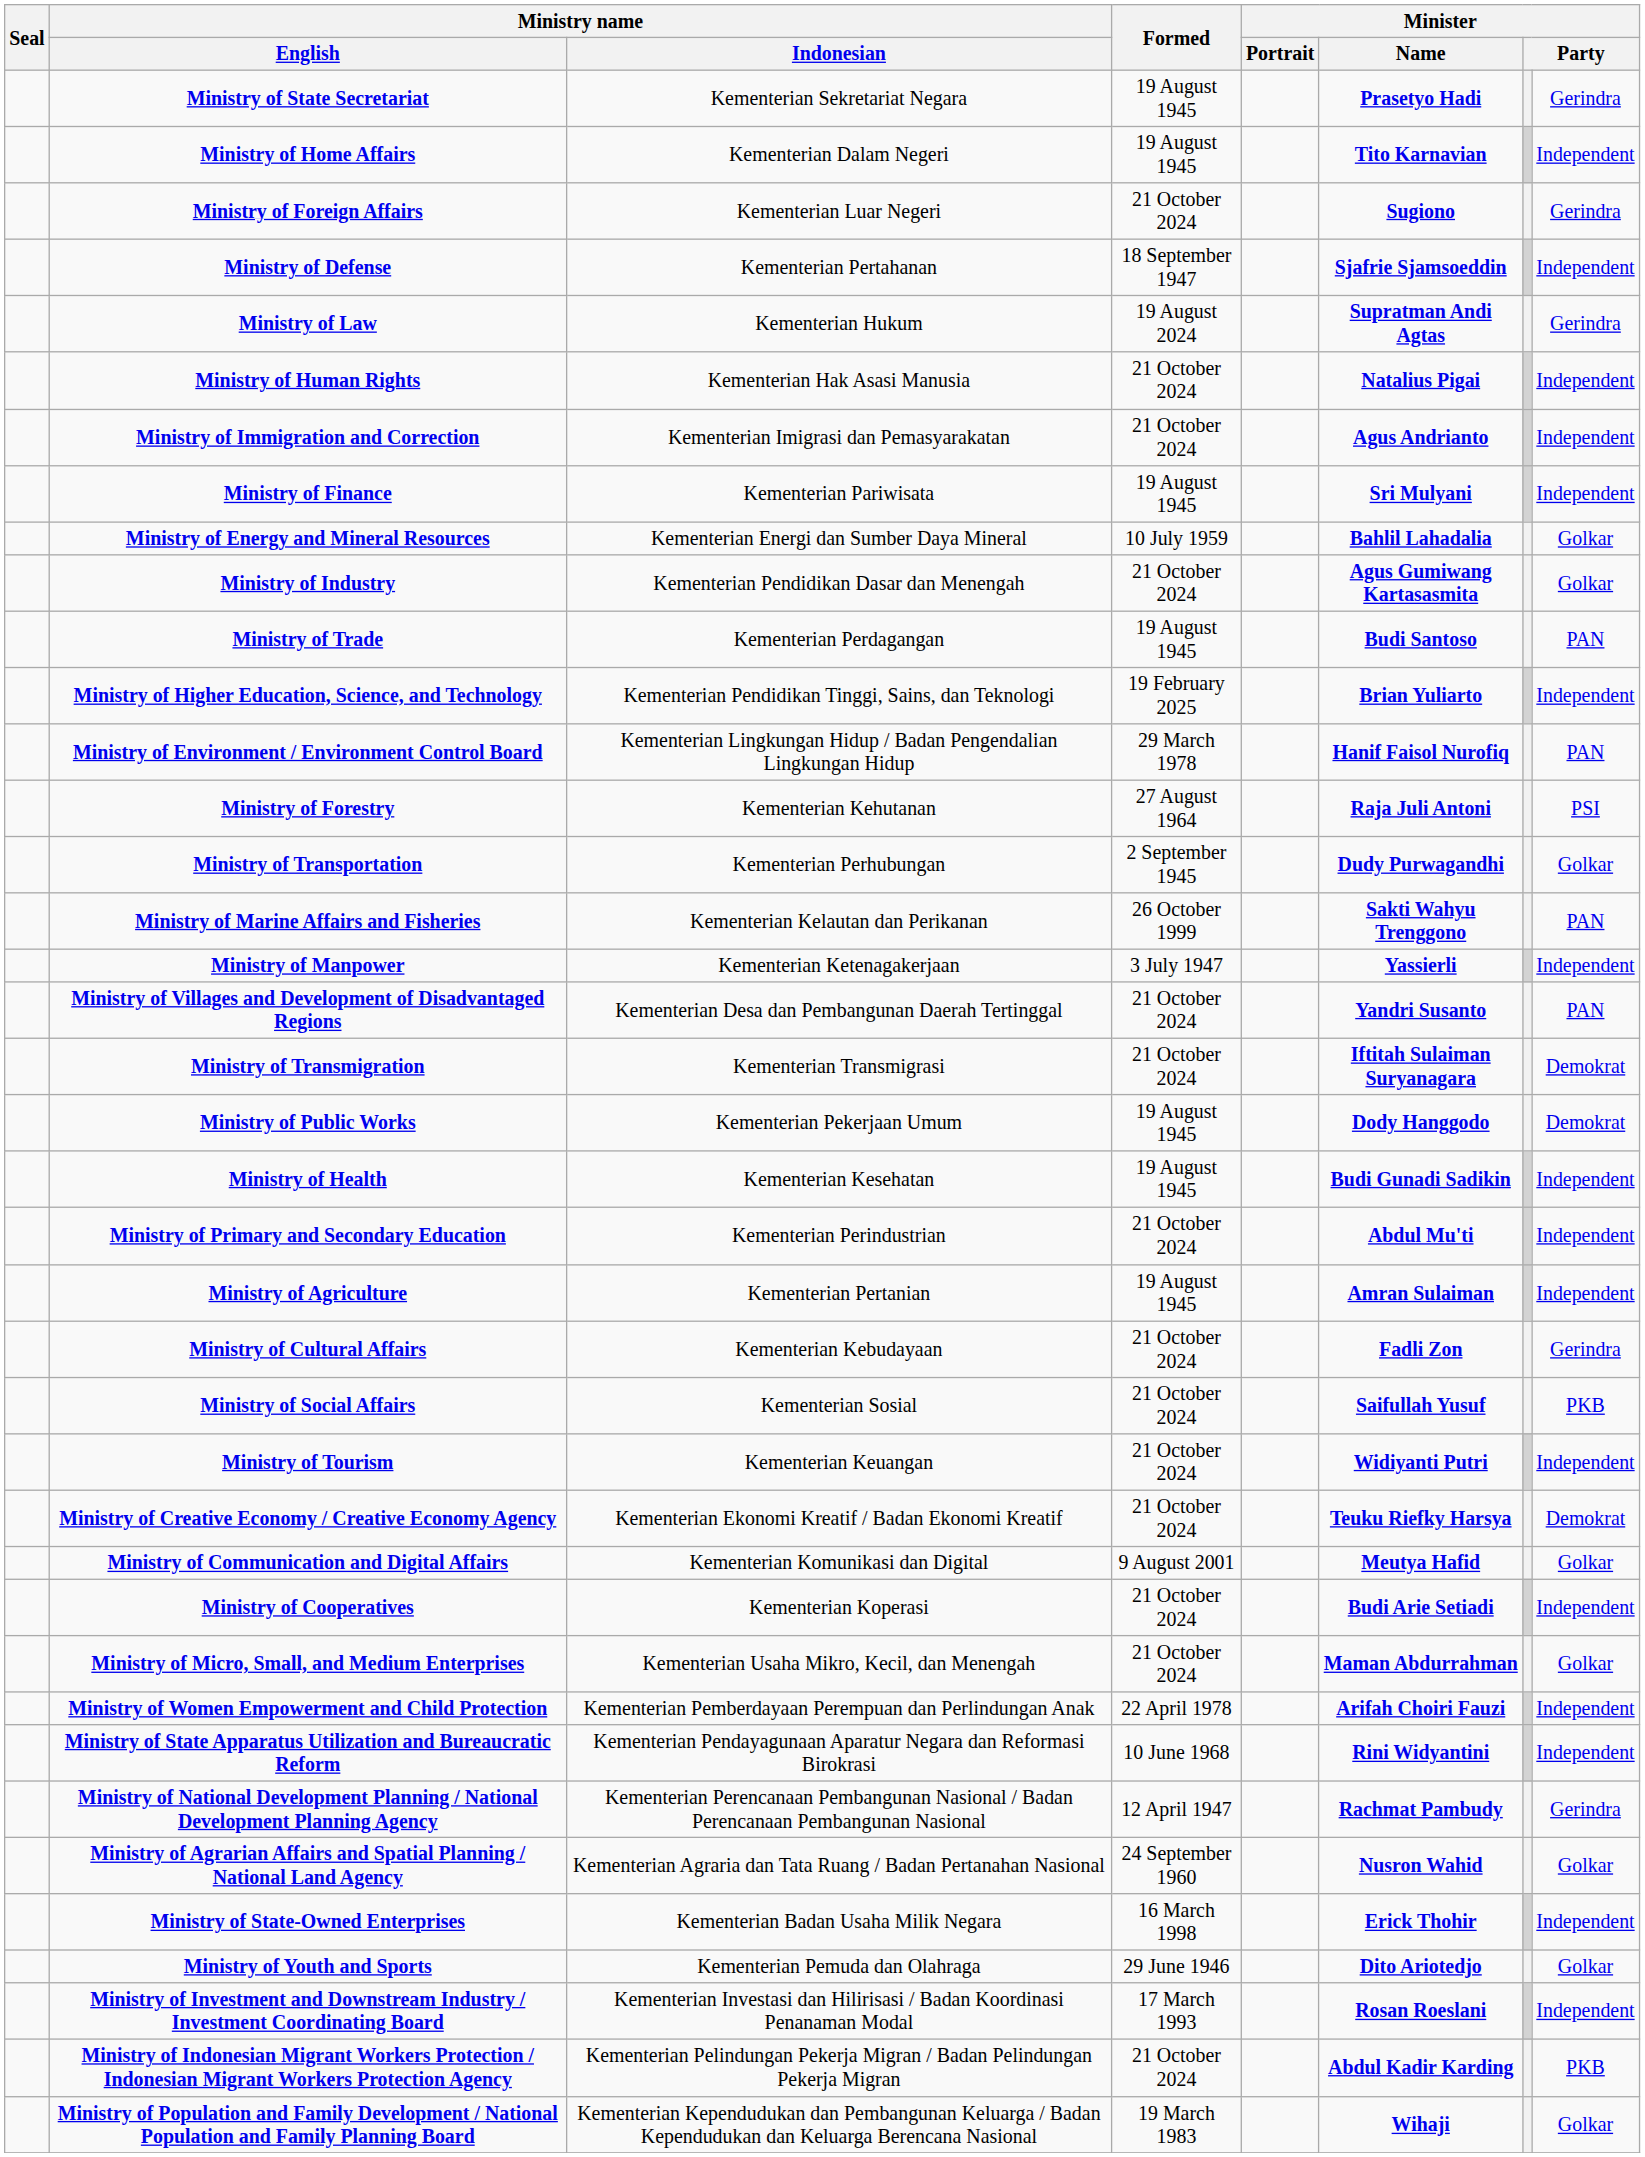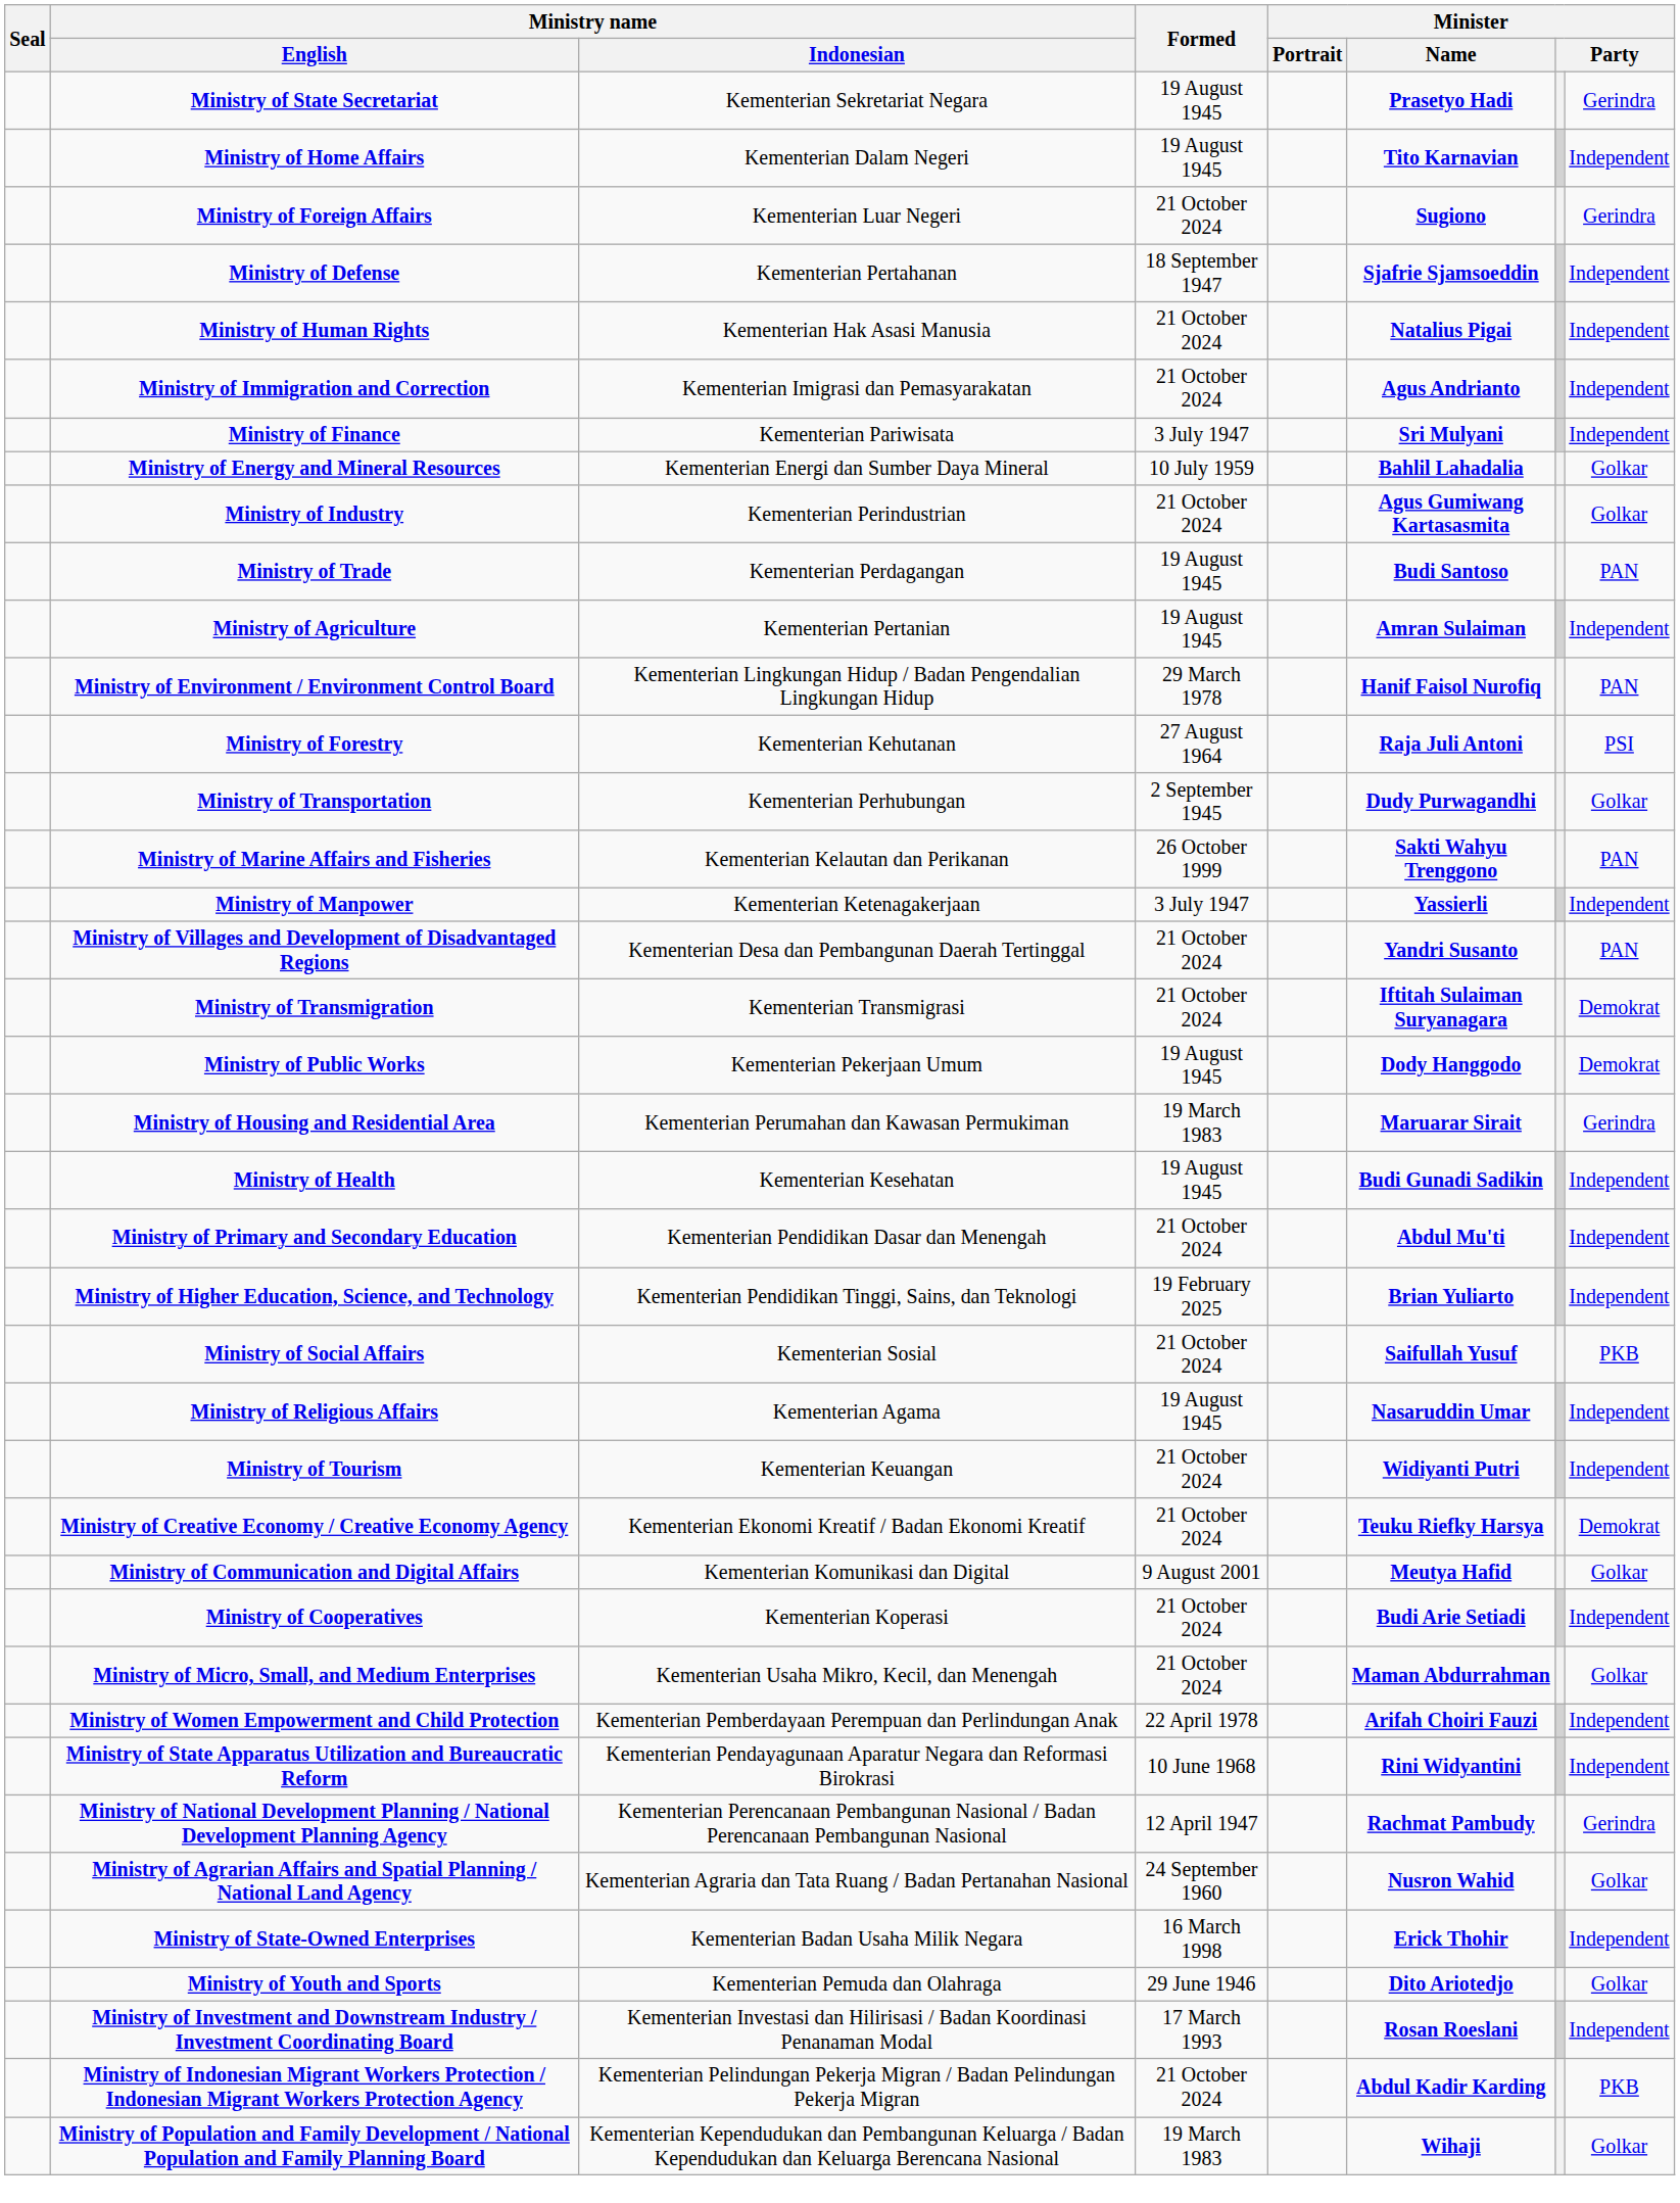- row: Ministry of Law | Kementerian Hukum | 19 August 2024 | Supratman Andi Agtas | Gerindra
Ministry of Finance | Formed: 19 August 1945 -> 3 July 1947
Ministry of Industry | Ministry name / Indonesian: Kementerian Pendidikan Dasar dan Menengah -> Kementerian Perindustrian
rows swapped: Ministry of Agriculture <-> Ministry of Higher Education, Science, and Technology
+ row: Ministry of Housing and Residential Area | Kementerian Perumahan dan Kawasan Permukiman | 19 March 1983 | Maruarar Sirait | Gerindra
Ministry of Primary and Secondary Education | Ministry name / Indonesian: Kementerian Perindustrian -> Kementerian Pendidikan Dasar dan Menengah
- row: Ministry of Cultural Affairs | Kementerian Kebudayaan | 21 October 2024 | Fadli Zon | Gerindra
+ row: Ministry of Religious Affairs | Kementerian Agama | 19 August 1945 | Nasaruddin Umar | Independent
